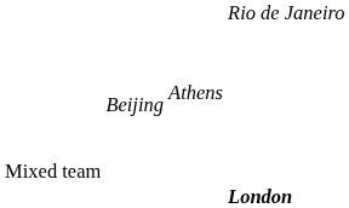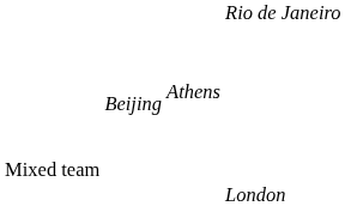row 2 | column 4: bold -> normal
